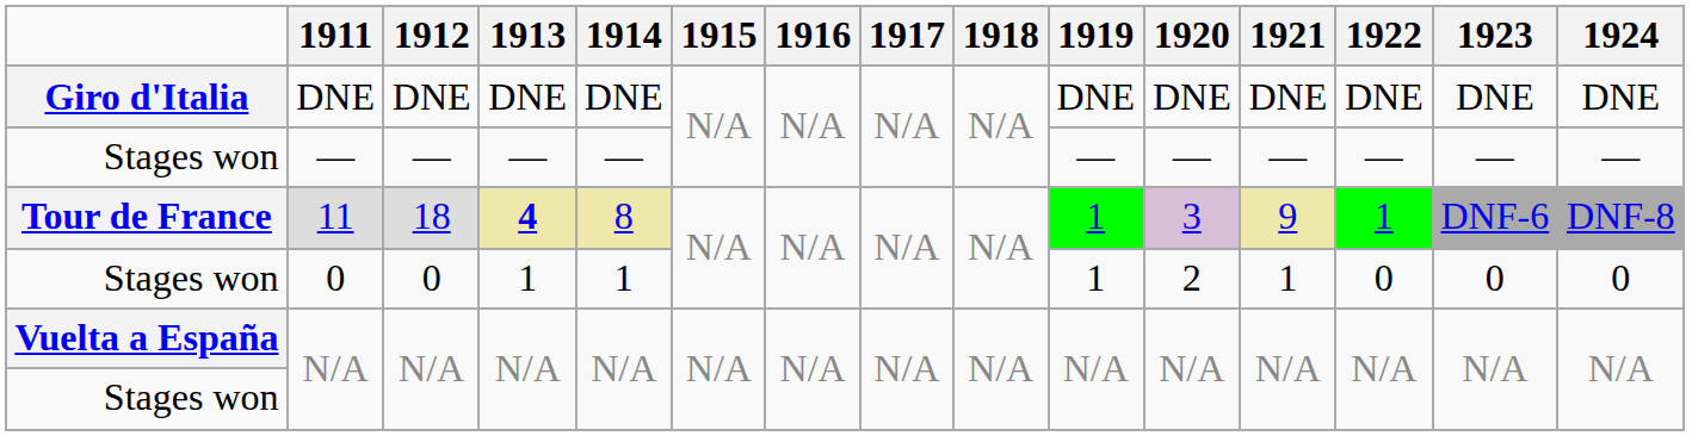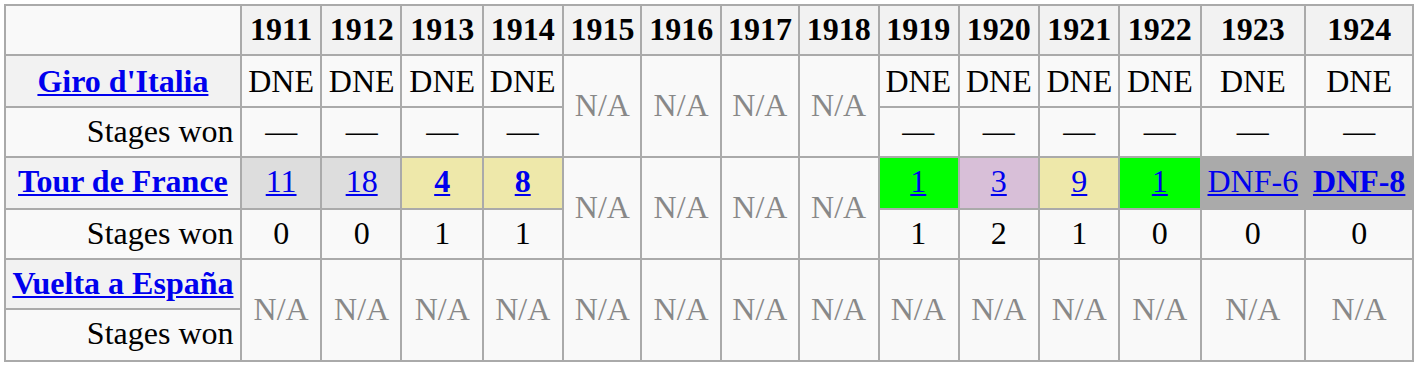11 | 1914: normal -> bold
11 | 1924: normal -> bold
